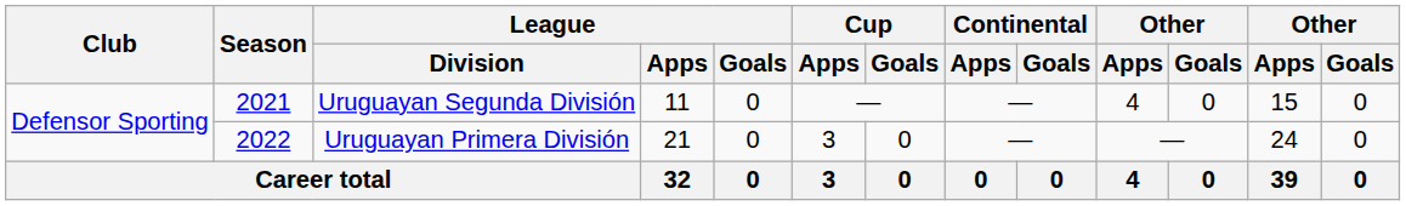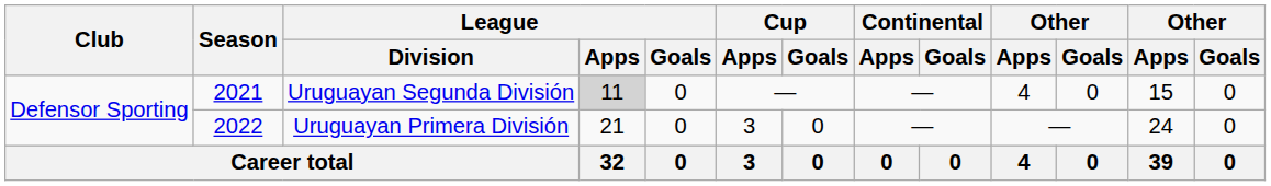Uruguayan Segunda División | League / Apps: no background -> lightgrey background
